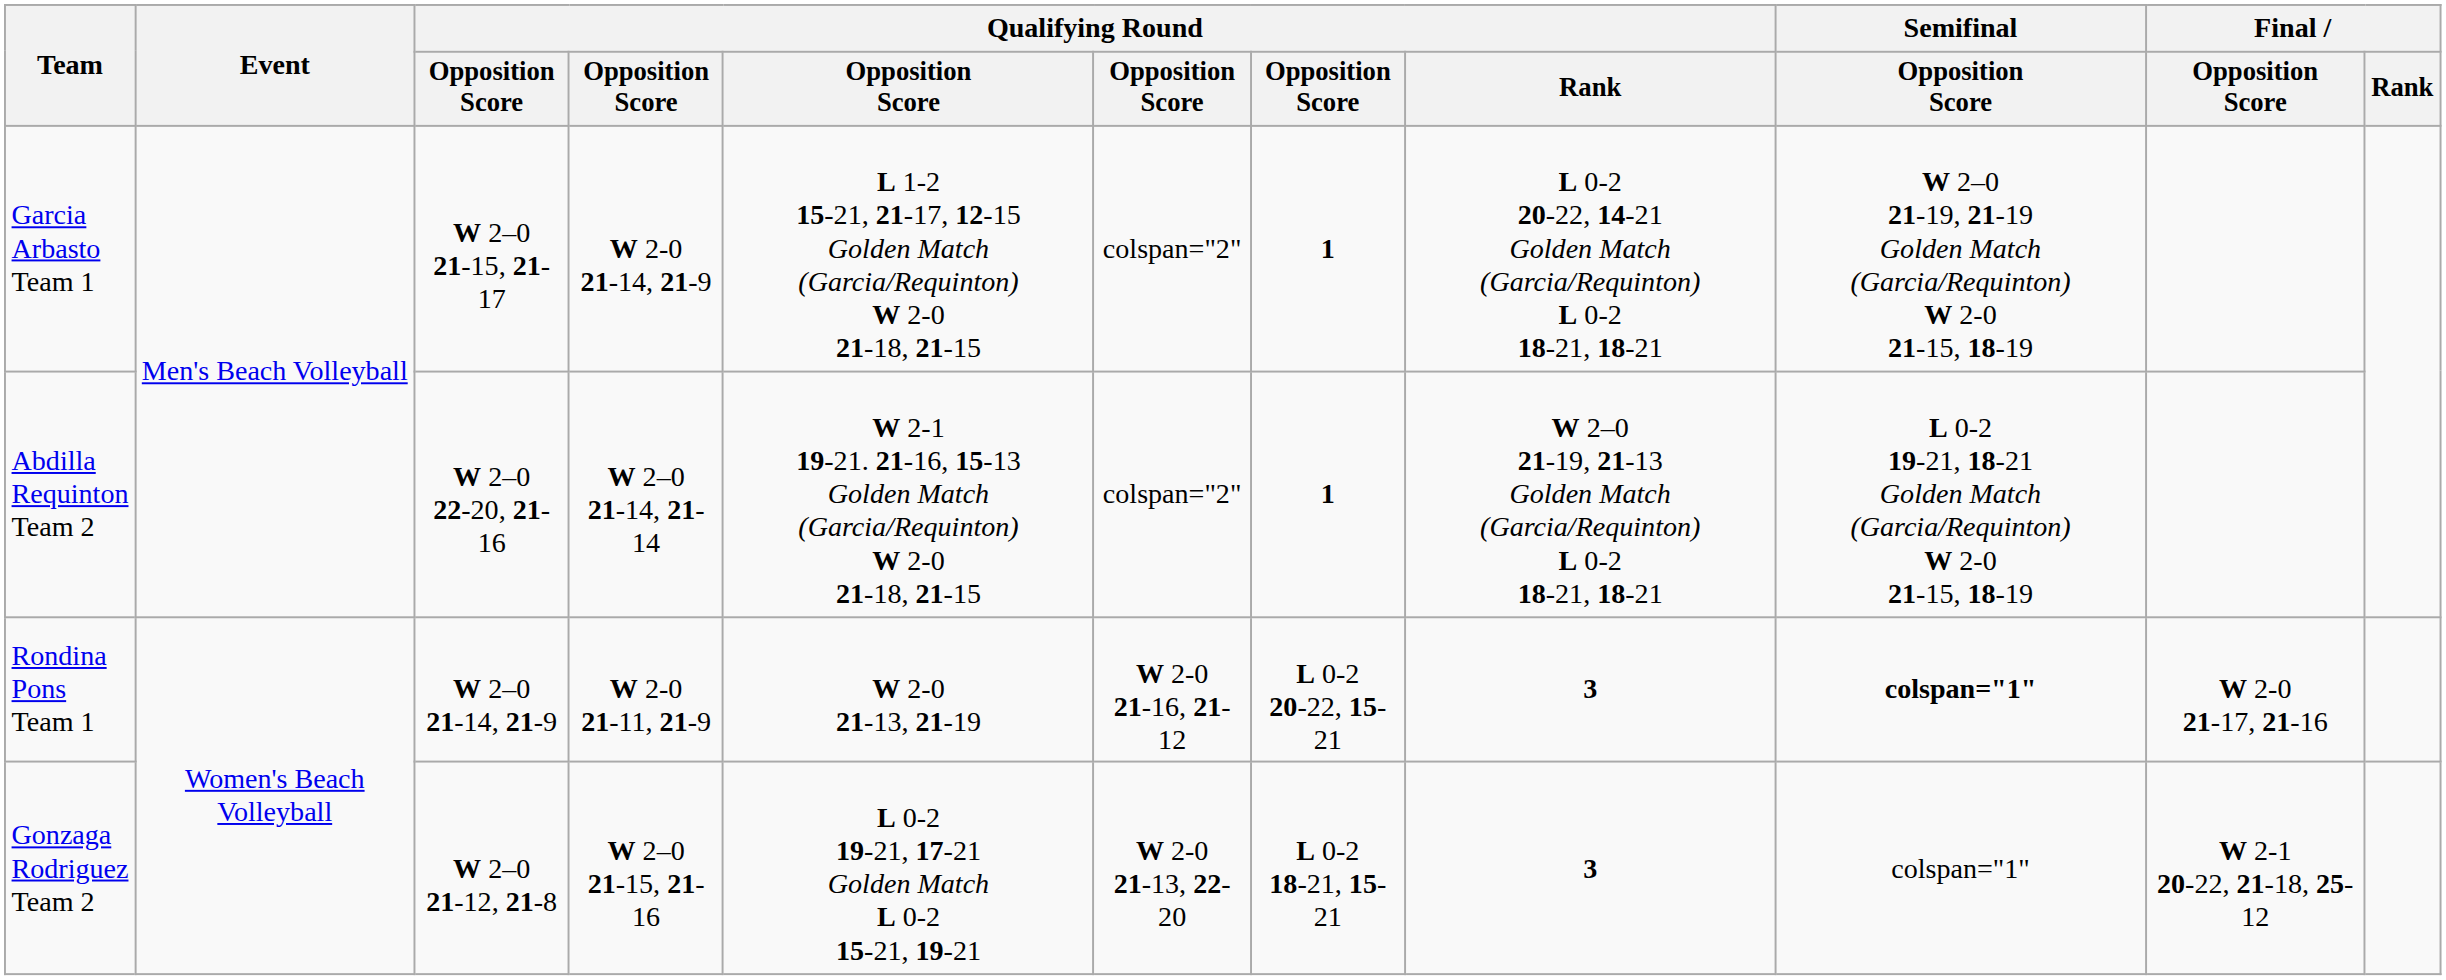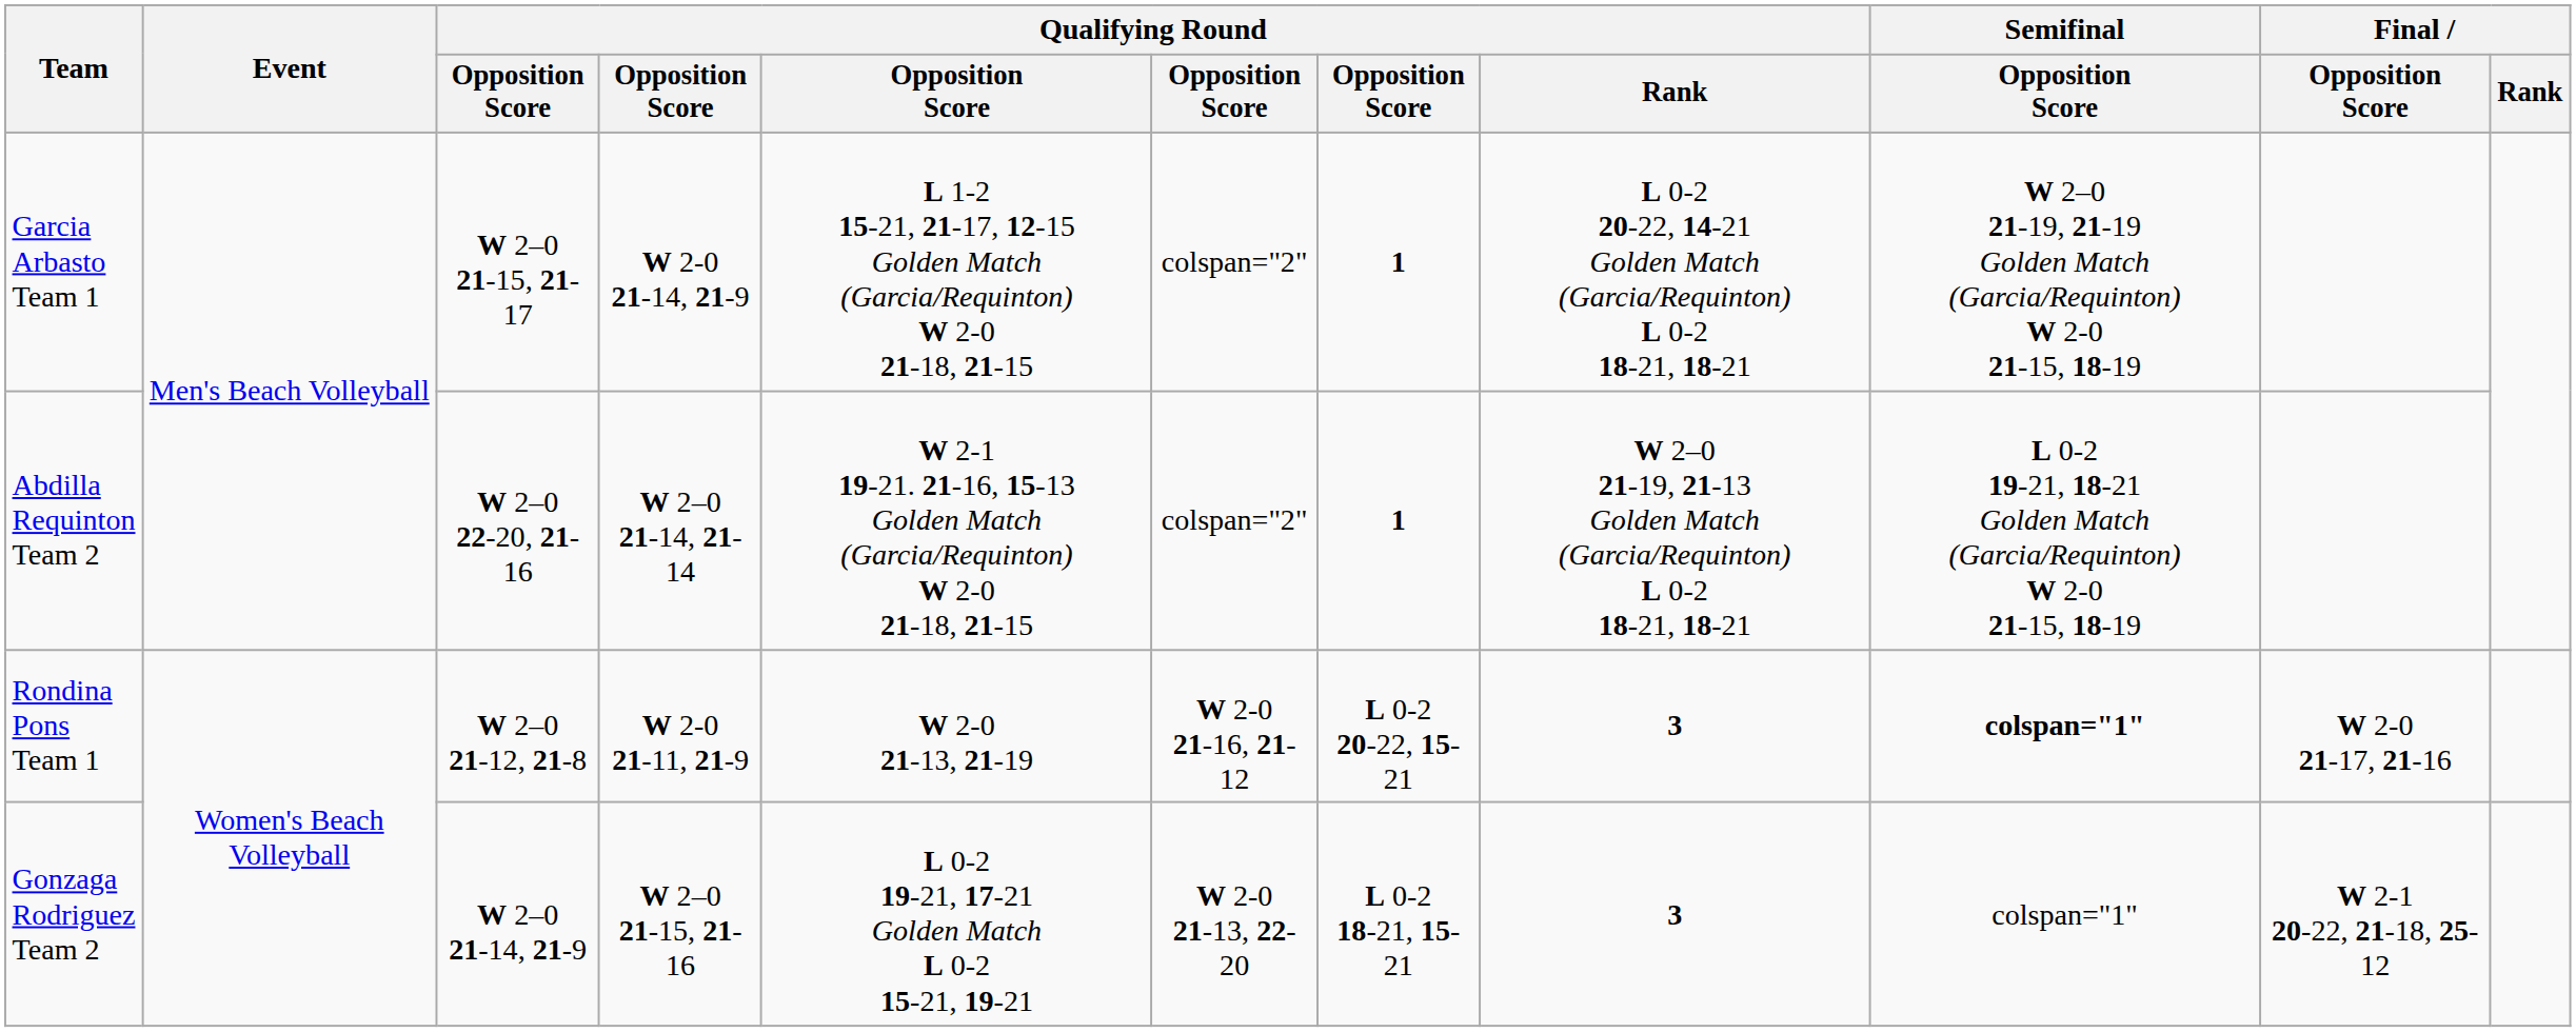Rondina Pons Team 1 | column 3: W 2–0 21-14, 21-9 -> W 2–0 21-12, 21-8
Gonzaga Rodriguez Team 2 | column 3: W 2–0 21-12, 21-8 -> W 2–0 21-14, 21-9
